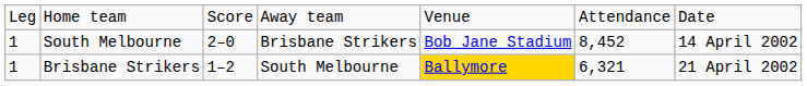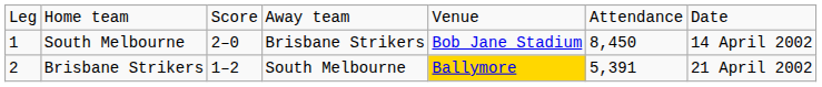row 2 | column 6: 8,452 -> 8,450
row 3 | column 1: 1 -> 2
row 3 | column 6: 6,321 -> 5,391
